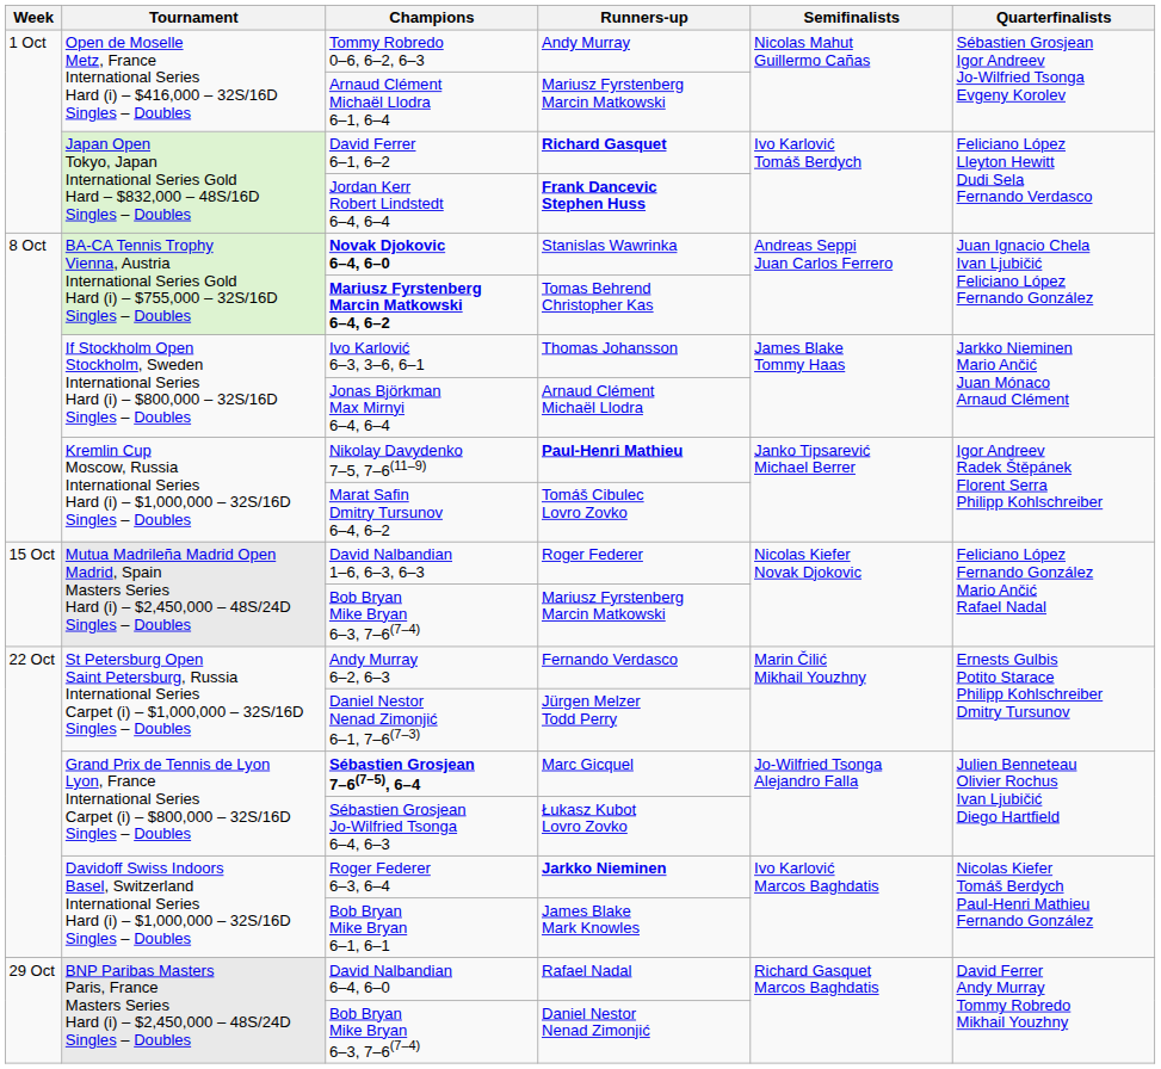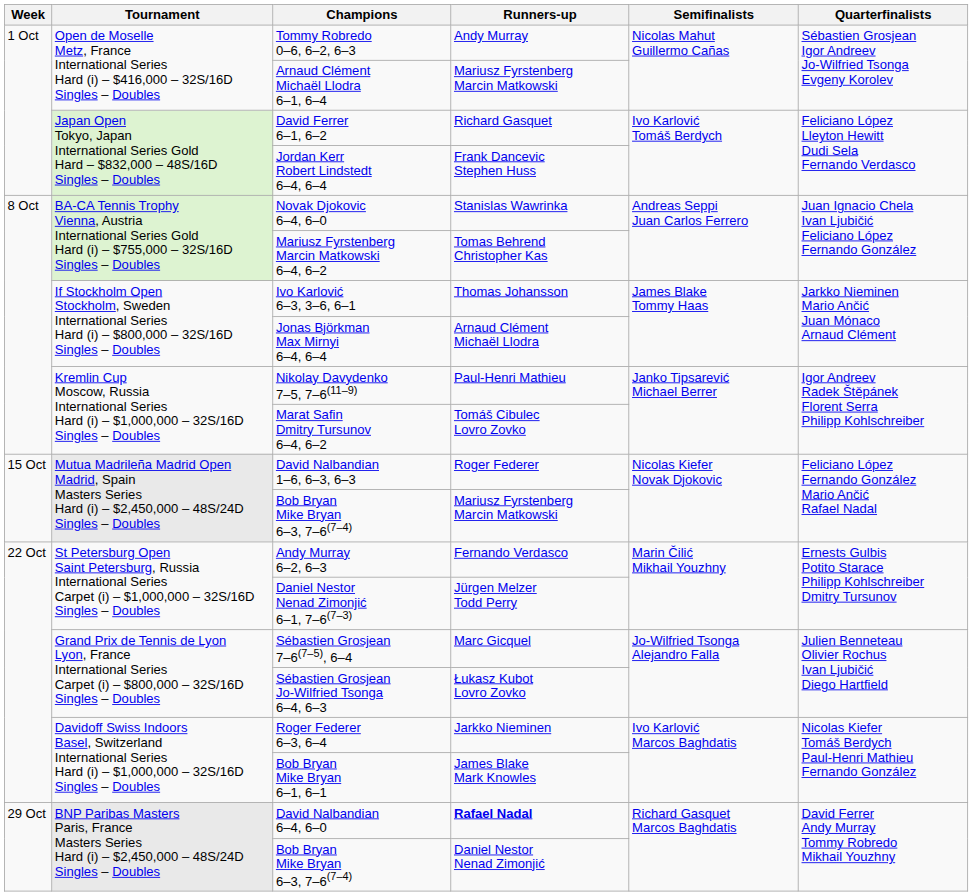David Ferrer 6–1, 6–2 | Runners-up: bold -> normal
Jordan Kerr Robert Lindstedt 6–4, 6–4 | Runners-up: bold -> normal
Novak Djokovic 6–4, 6–0 | Champions: bold -> normal
Mariusz Fyrstenberg Marcin Matkowski 6–4, 6–2 | Champions: bold -> normal
Nikolay Davydenko 7–5, 7–6(11–9) | Runners-up: bold -> normal
Sébastien Grosjean 7–6(7–5), 6–4 | Champions: bold -> normal
Roger Federer 6–3, 6–4 | Runners-up: bold -> normal
David Nalbandian 6–4, 6–0 | Runners-up: normal -> bold
